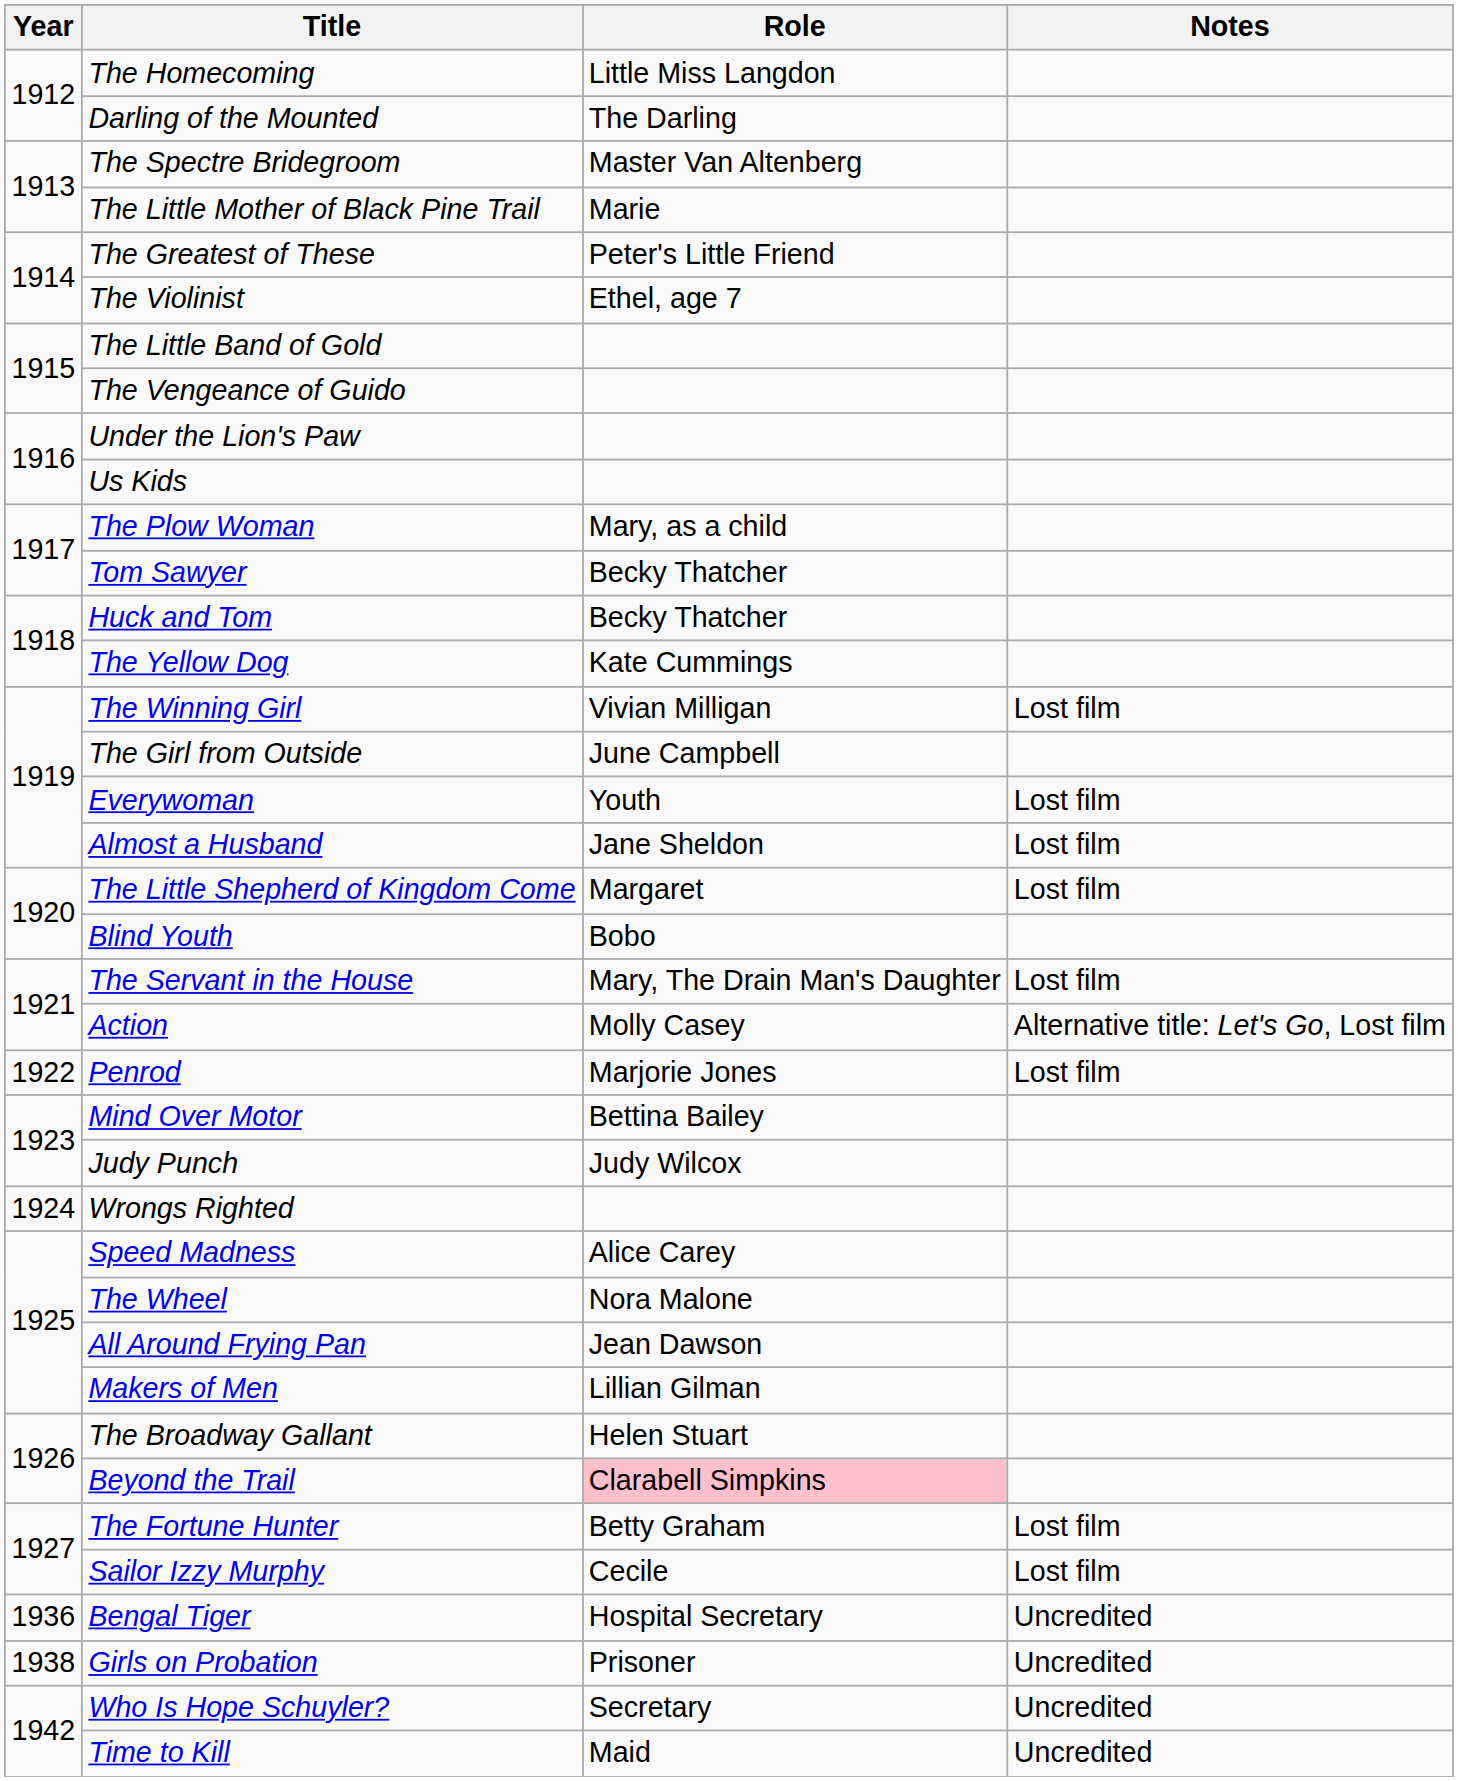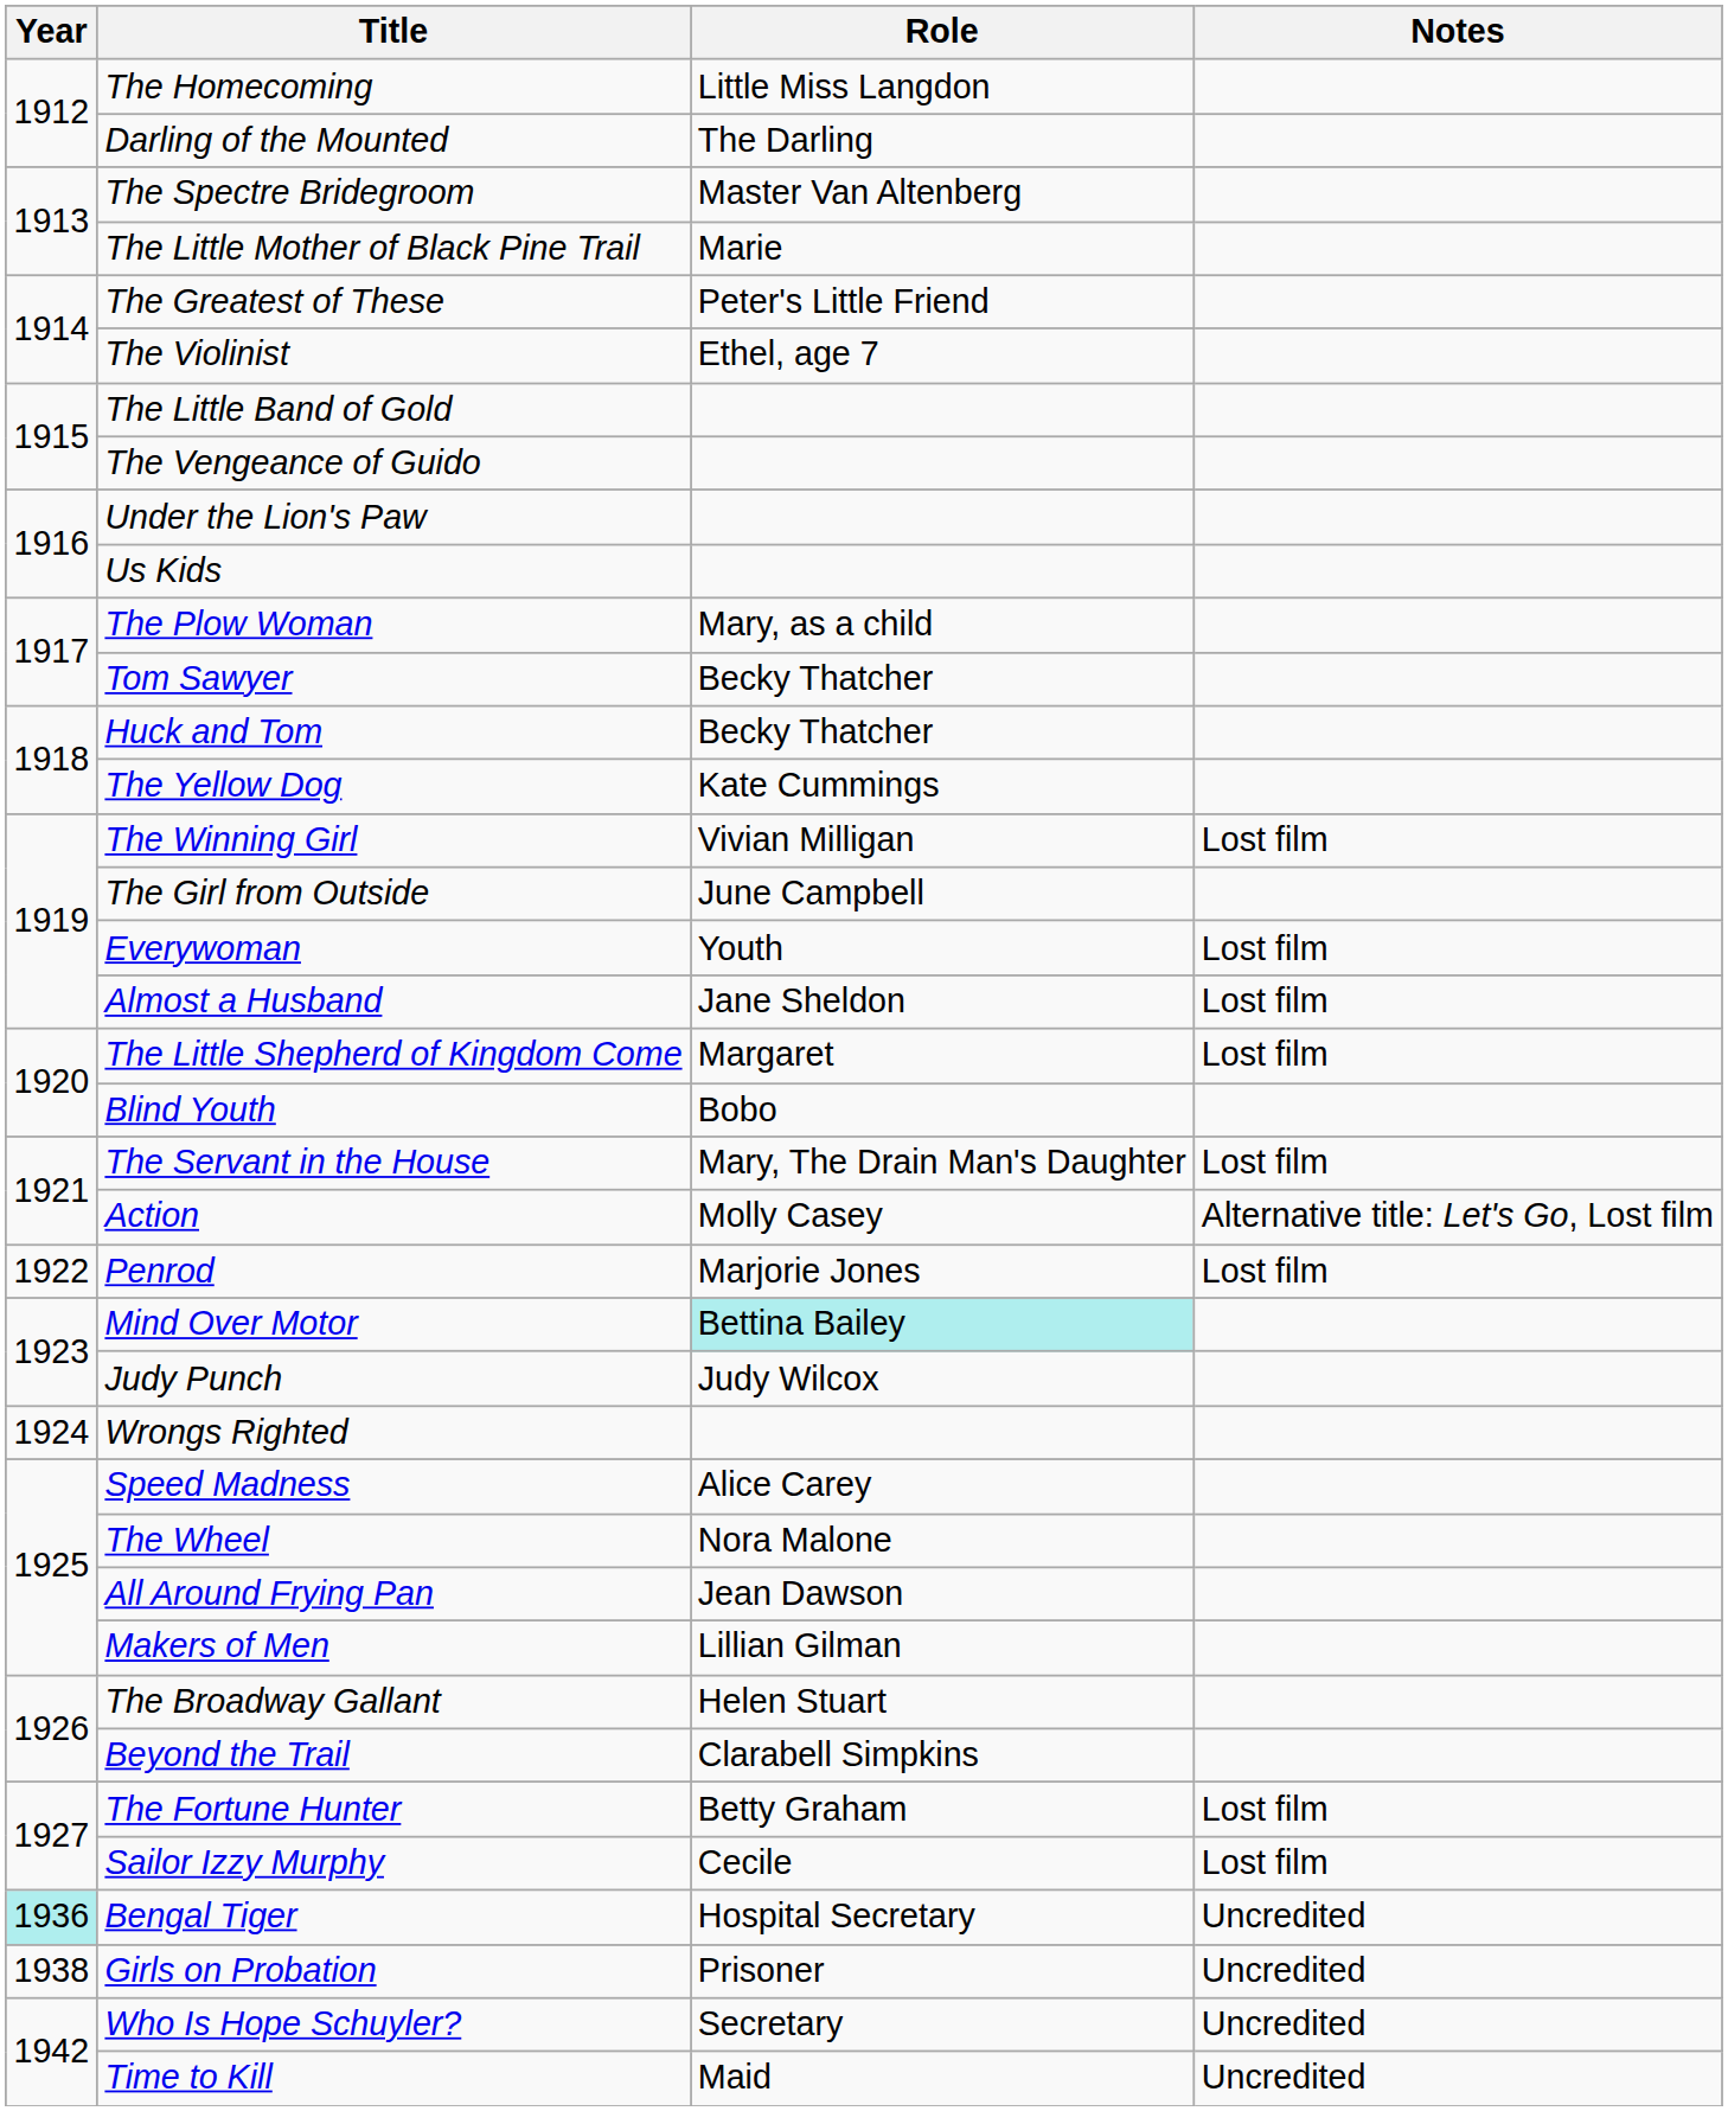Mind Over Motor | Role: no background -> paleturquoise background
Beyond the Trail | Role: pink background -> no background
Bengal Tiger | Year: no background -> paleturquoise background
